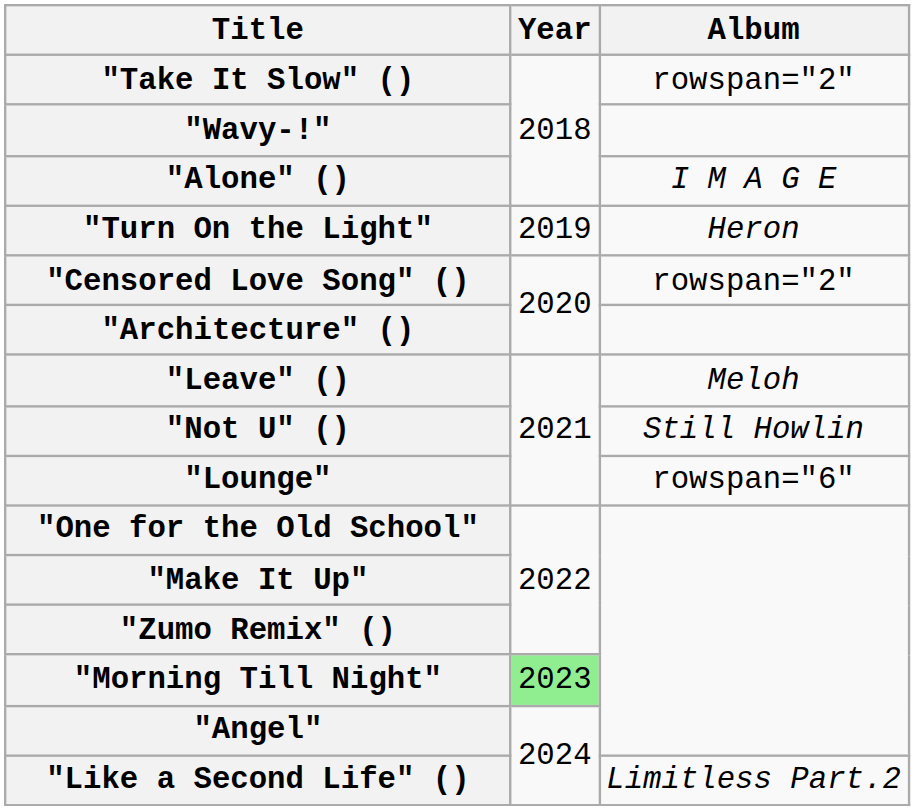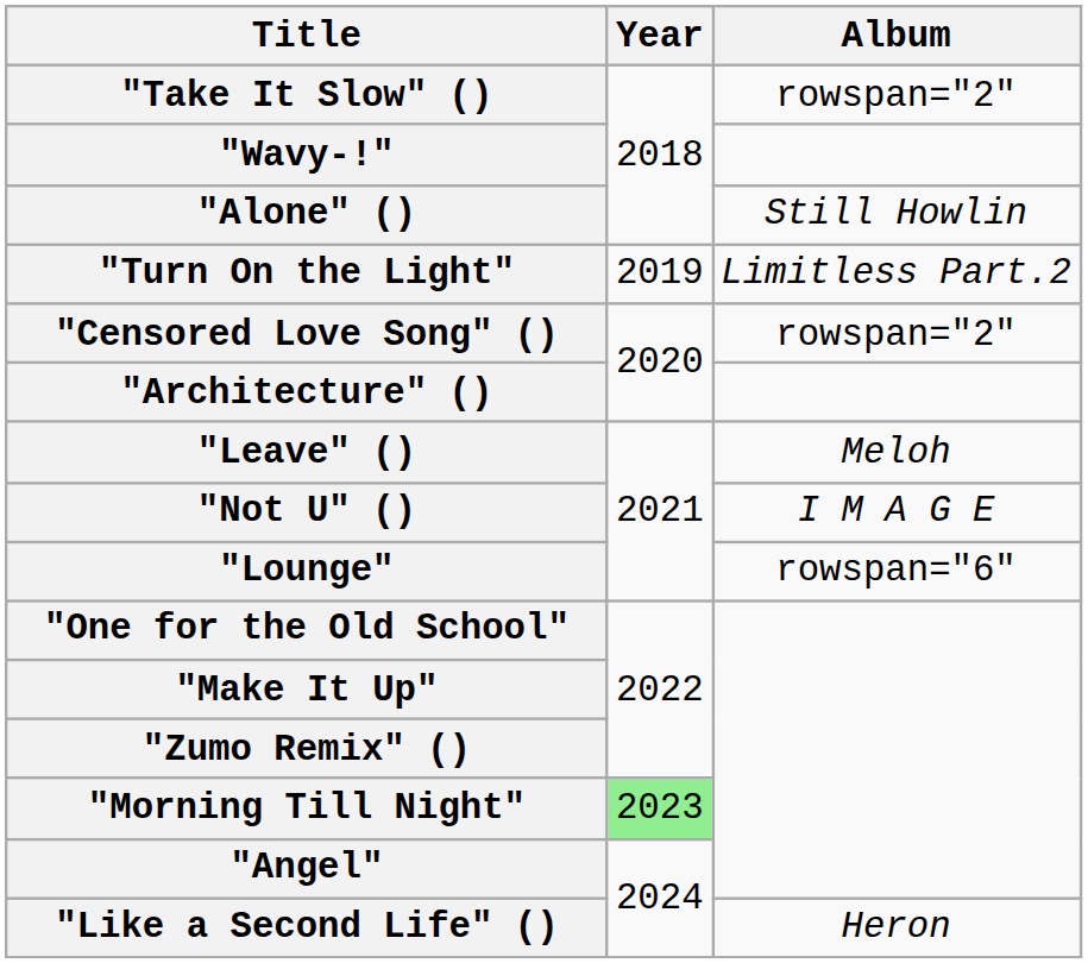"Alone" () | Album: I M A G E -> Still Howlin
"Turn On the Light" | Album: Heron -> Limitless Part.2
"Not U" () | Album: Still Howlin -> I M A G E
"Like a Second Life" () | Album: Limitless Part.2 -> Heron
